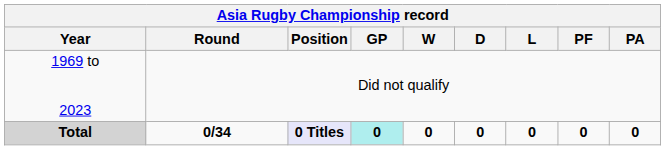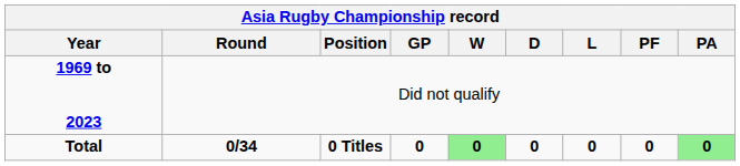1969 to 2023 | Asia Rugby Championship record / Year: normal -> bold
Total | Asia Rugby Championship record / Year: lightgrey background -> no background
Total | Asia Rugby Championship record / Position: lavender background -> no background
Total | Asia Rugby Championship record / GP: paleturquoise background -> no background
Total | Asia Rugby Championship record / W: no background -> lightgreen background
Total | Asia Rugby Championship record / PA: no background -> lightgreen background
